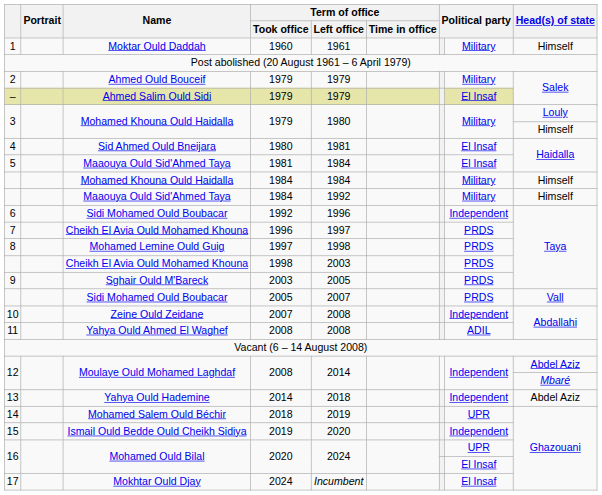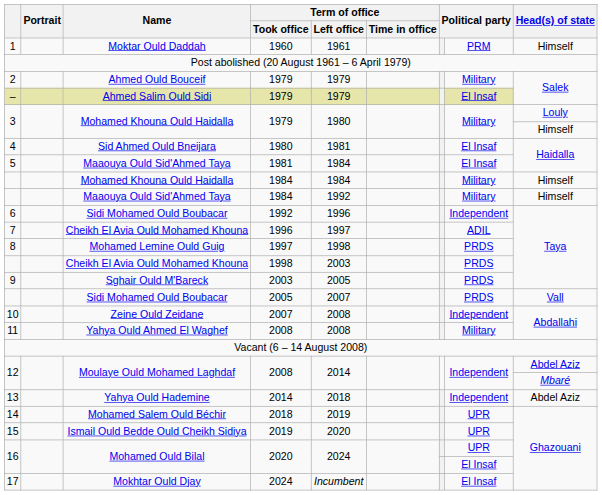1 | column 8: Military -> PRM
7 | column 8: PRDS -> ADIL
11 | column 8: ADIL -> Military
15 | column 8: Independent -> UPR
